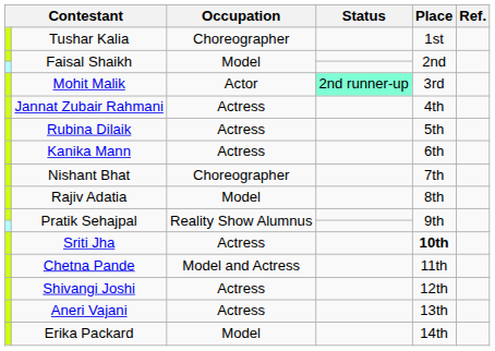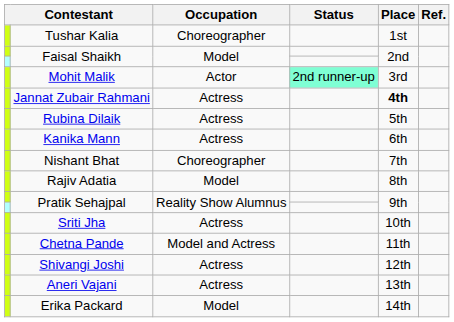Jannat Zubair Rahmani | Place: normal -> bold
Sriti Jha | Place: bold -> normal
